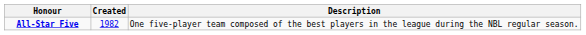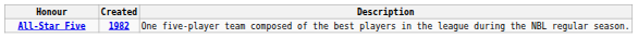row 2 | Created: normal -> bold
